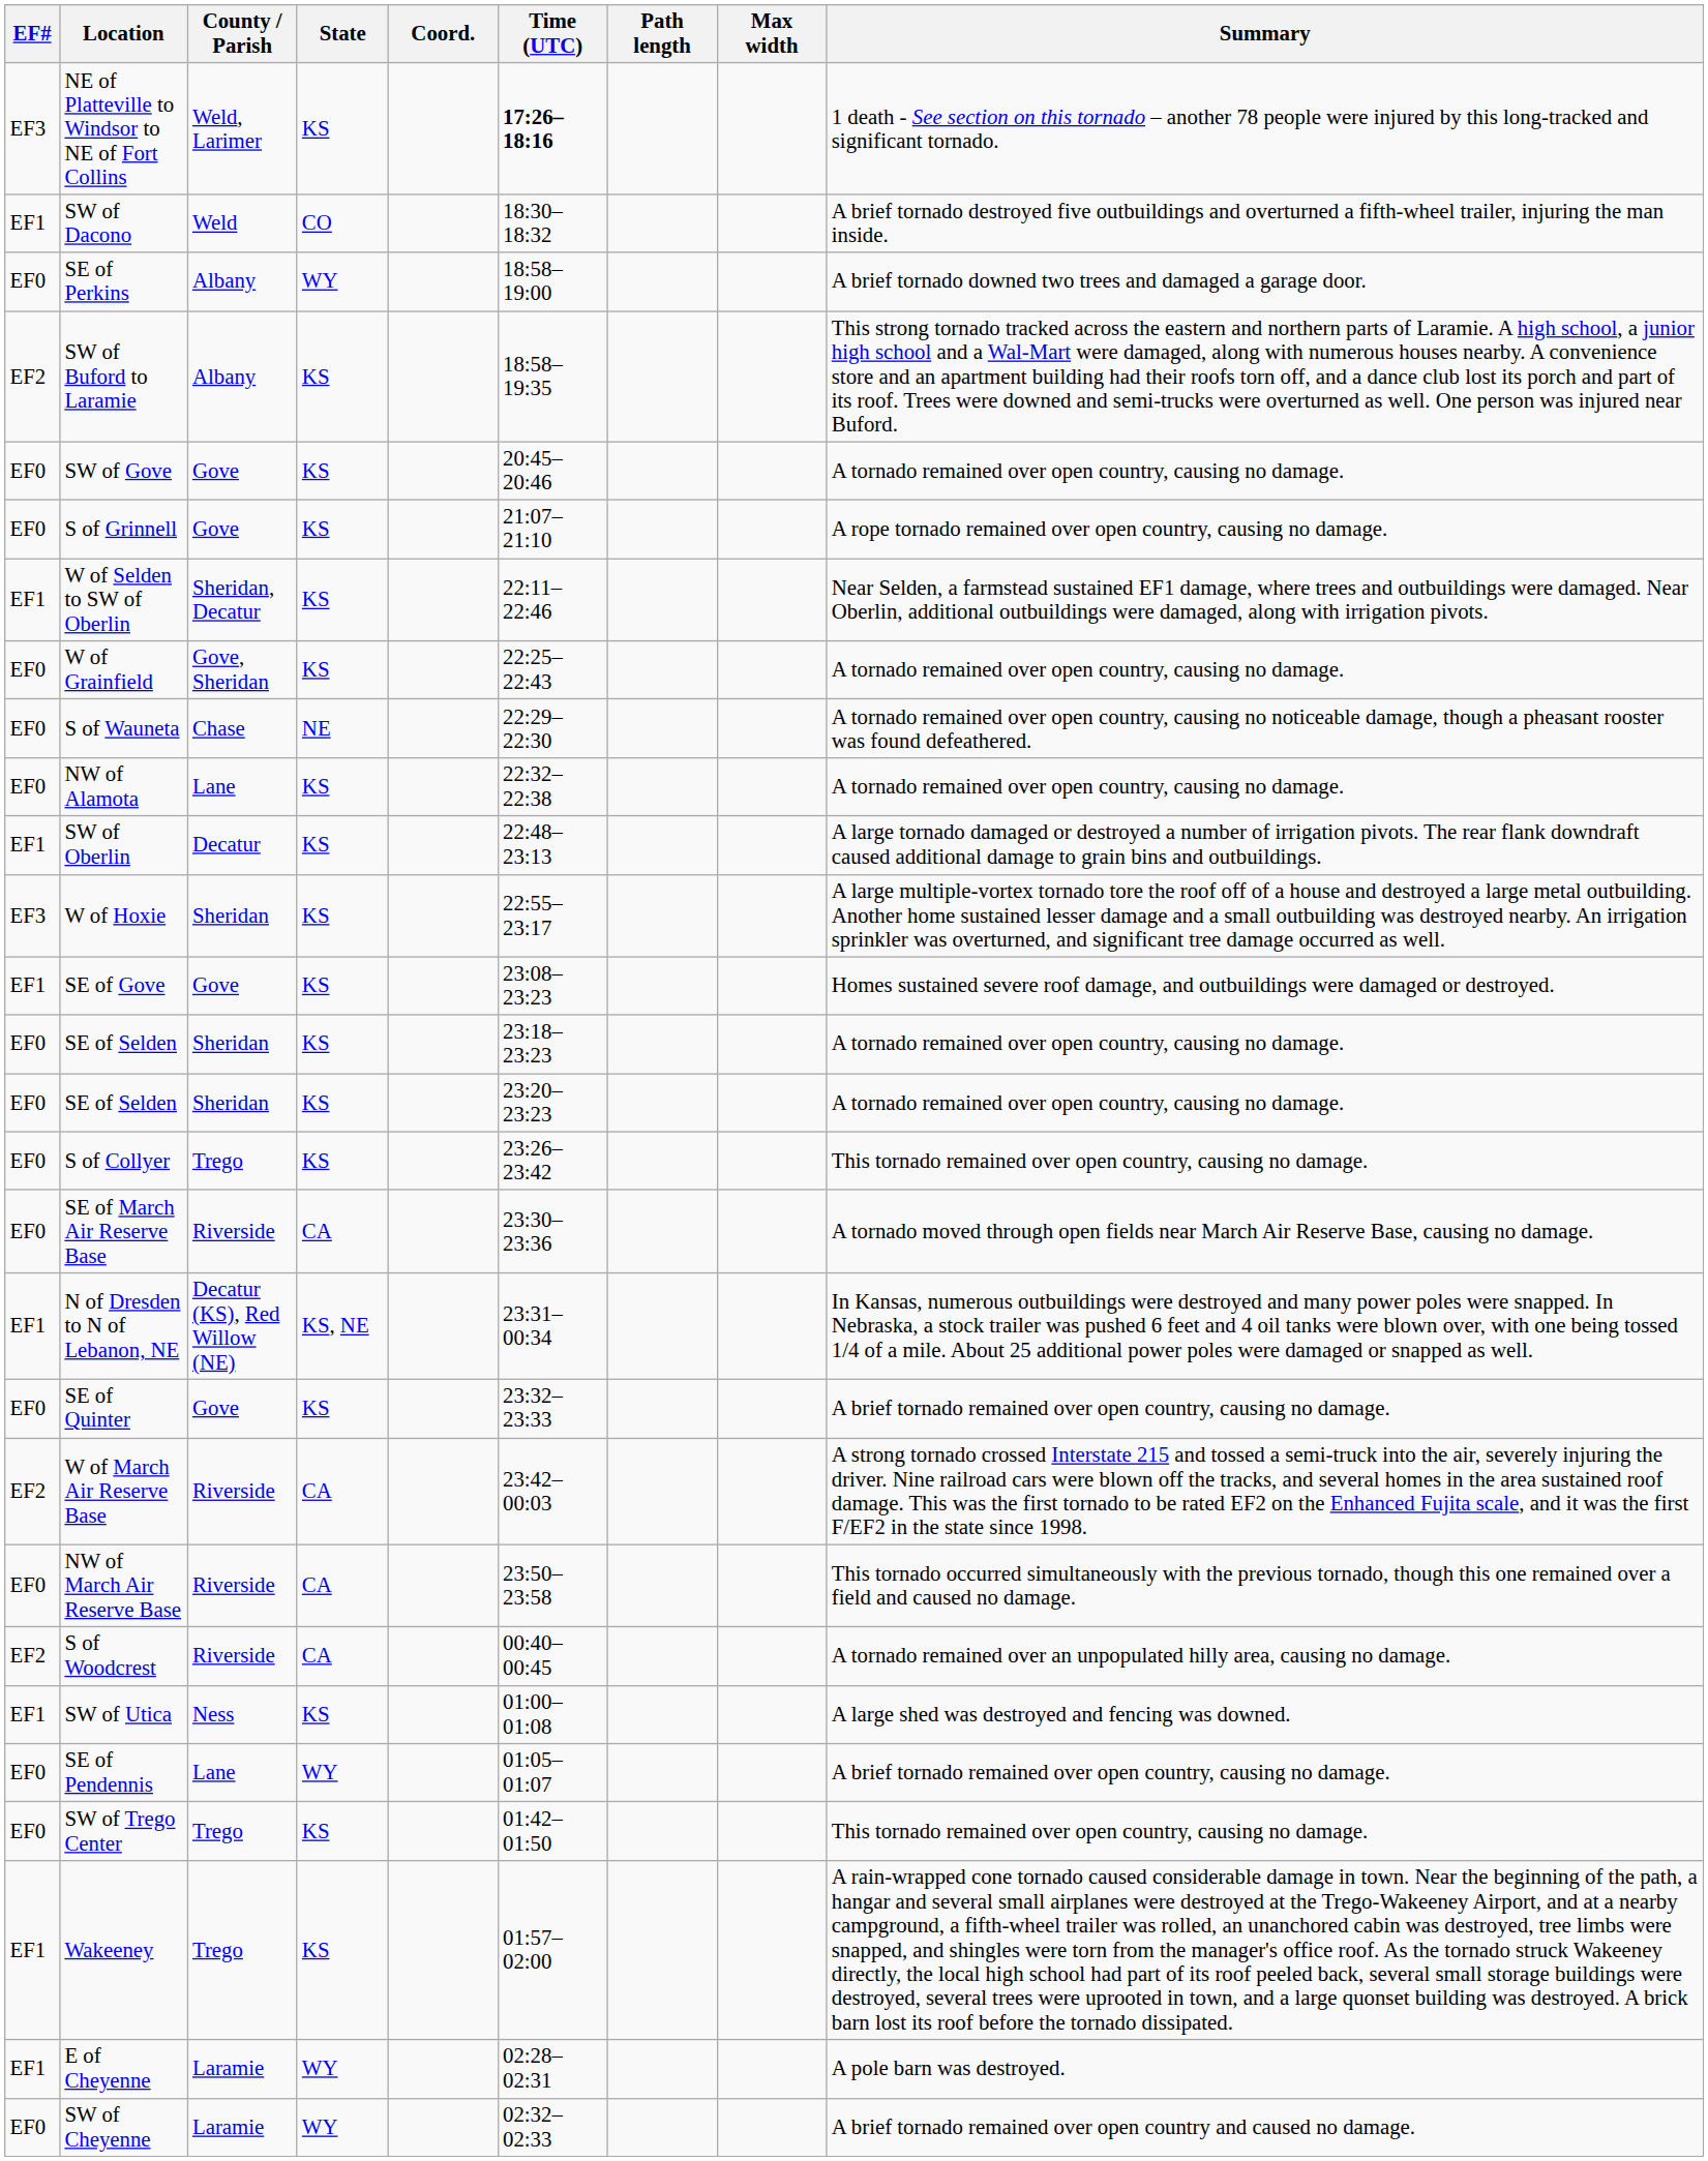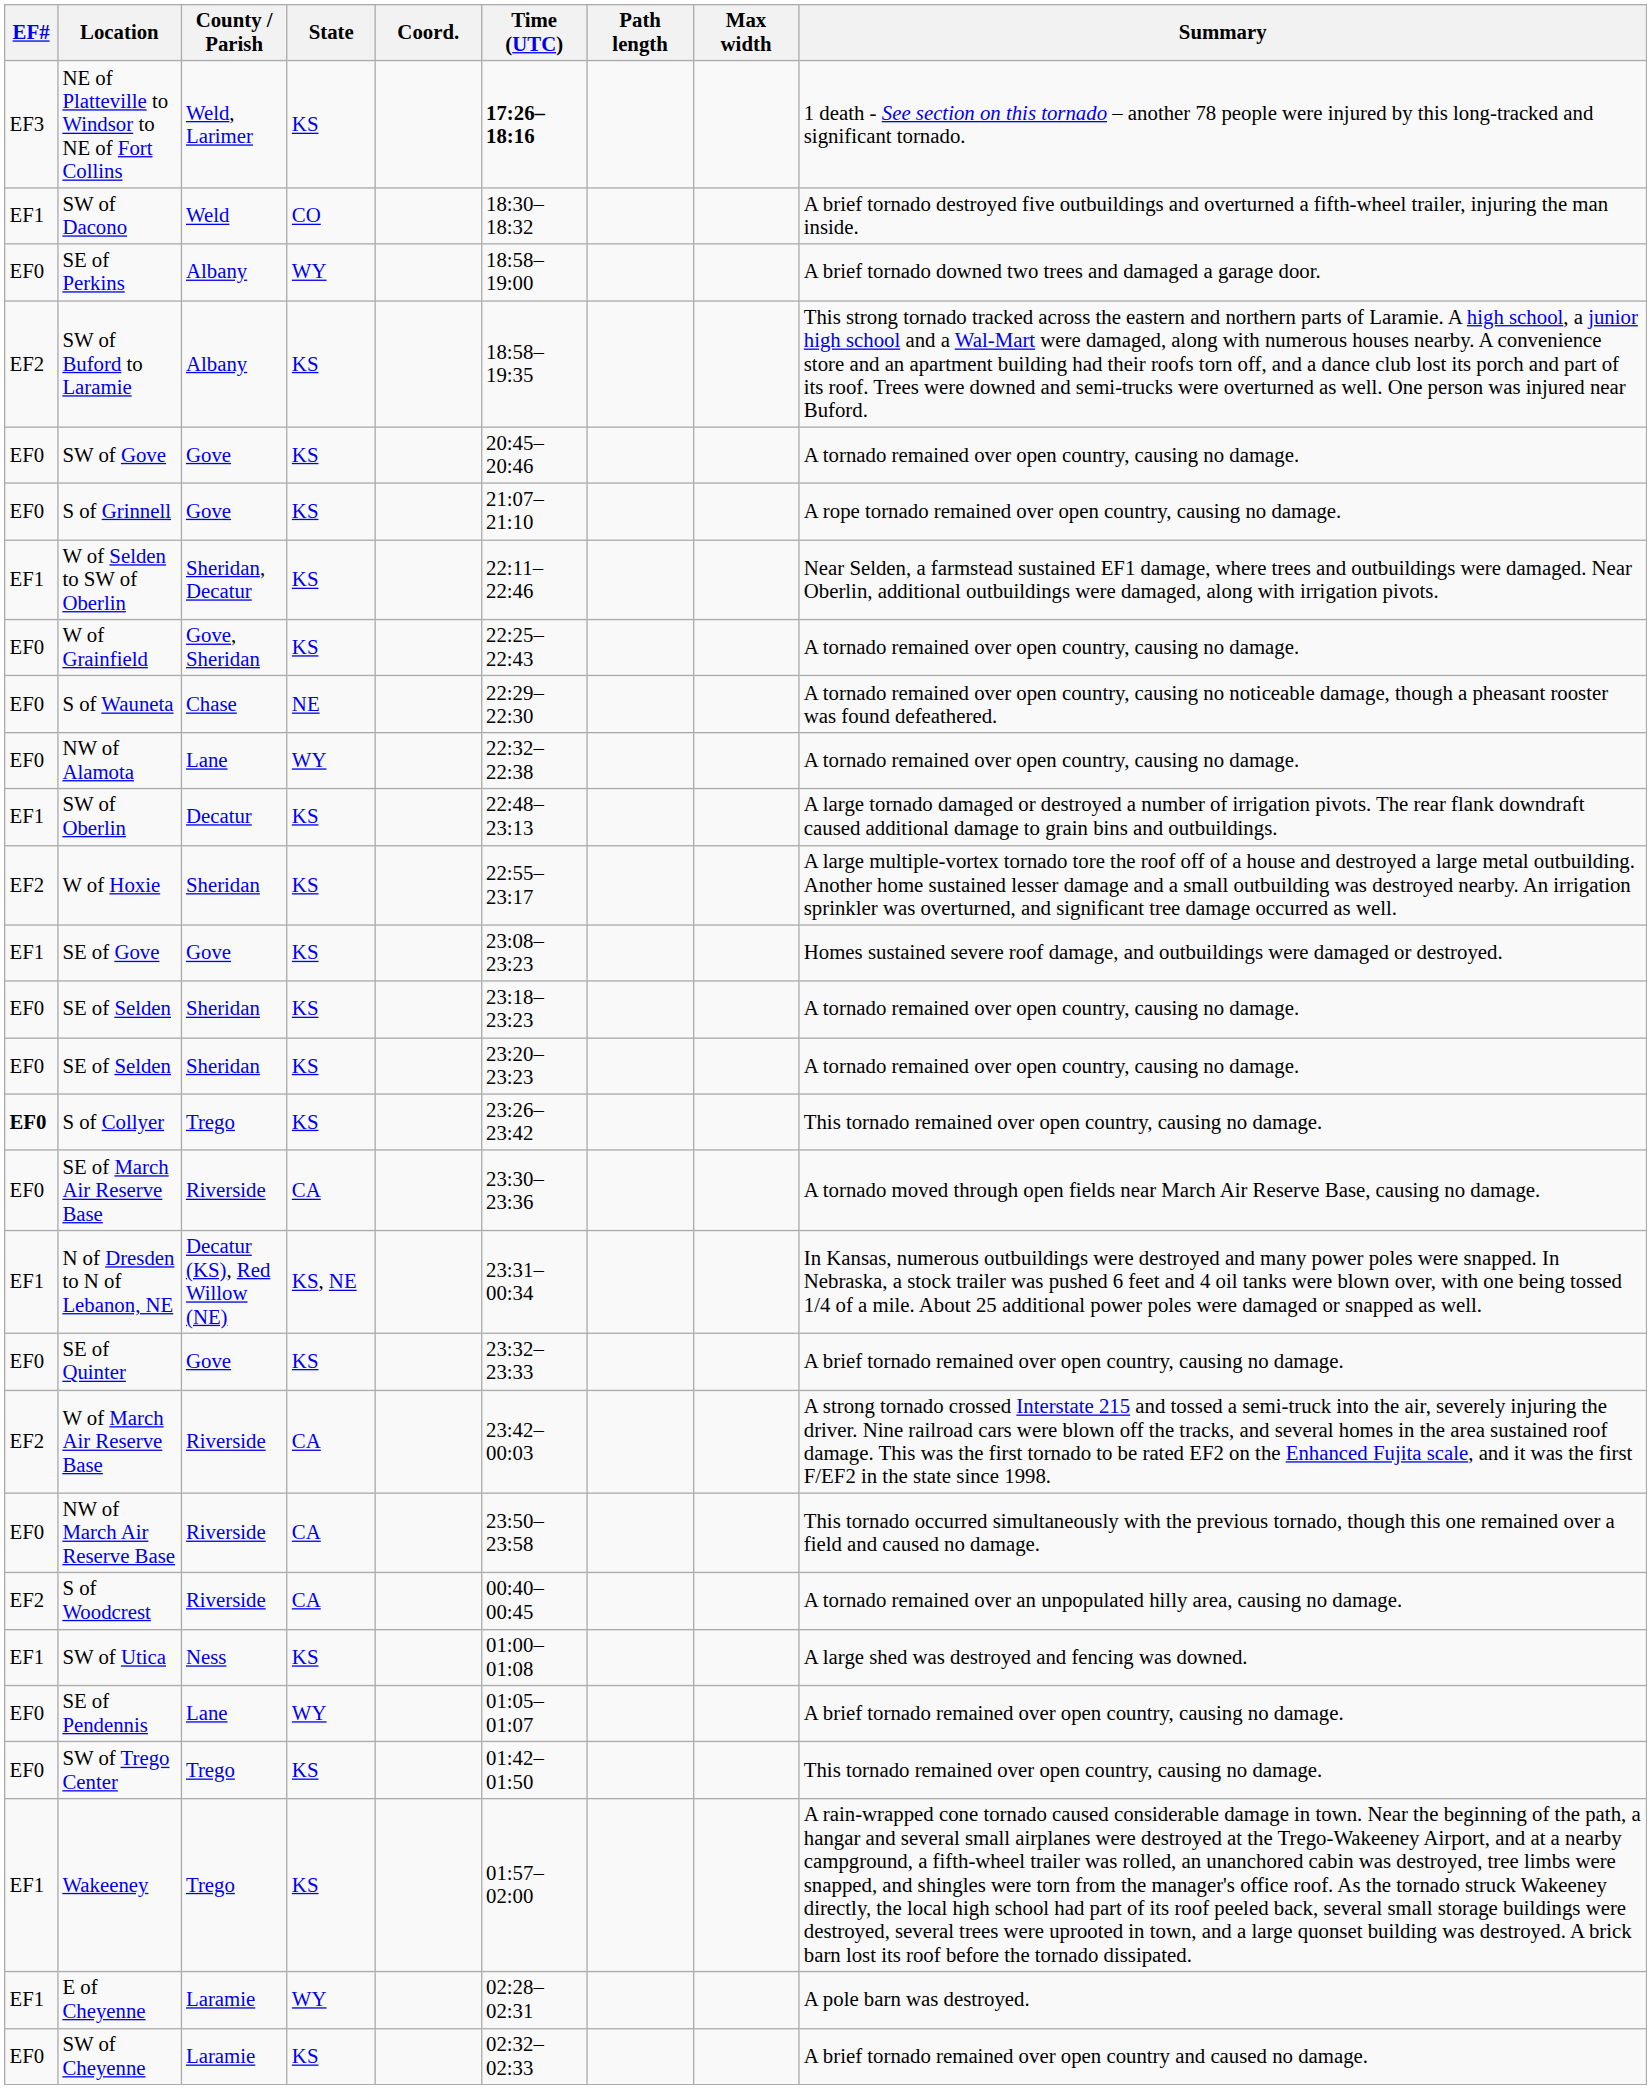NW of Alamota | State: KS -> WY
W of Hoxie | EF#: EF3 -> EF2
S of Collyer | EF#: normal -> bold
SW of Cheyenne | State: WY -> KS
